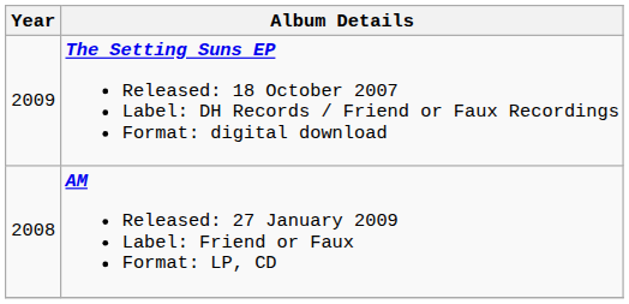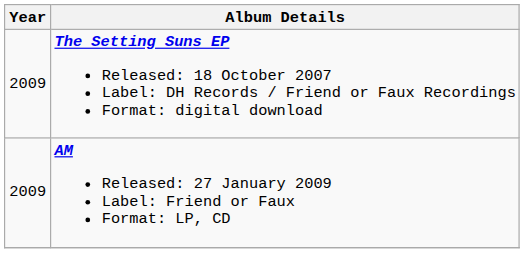row 3 | Year: 2008 -> 2009
